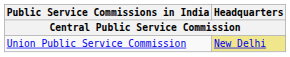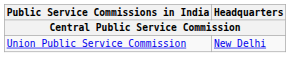Union Public Service Commission | Headquarters: khaki background -> no background
